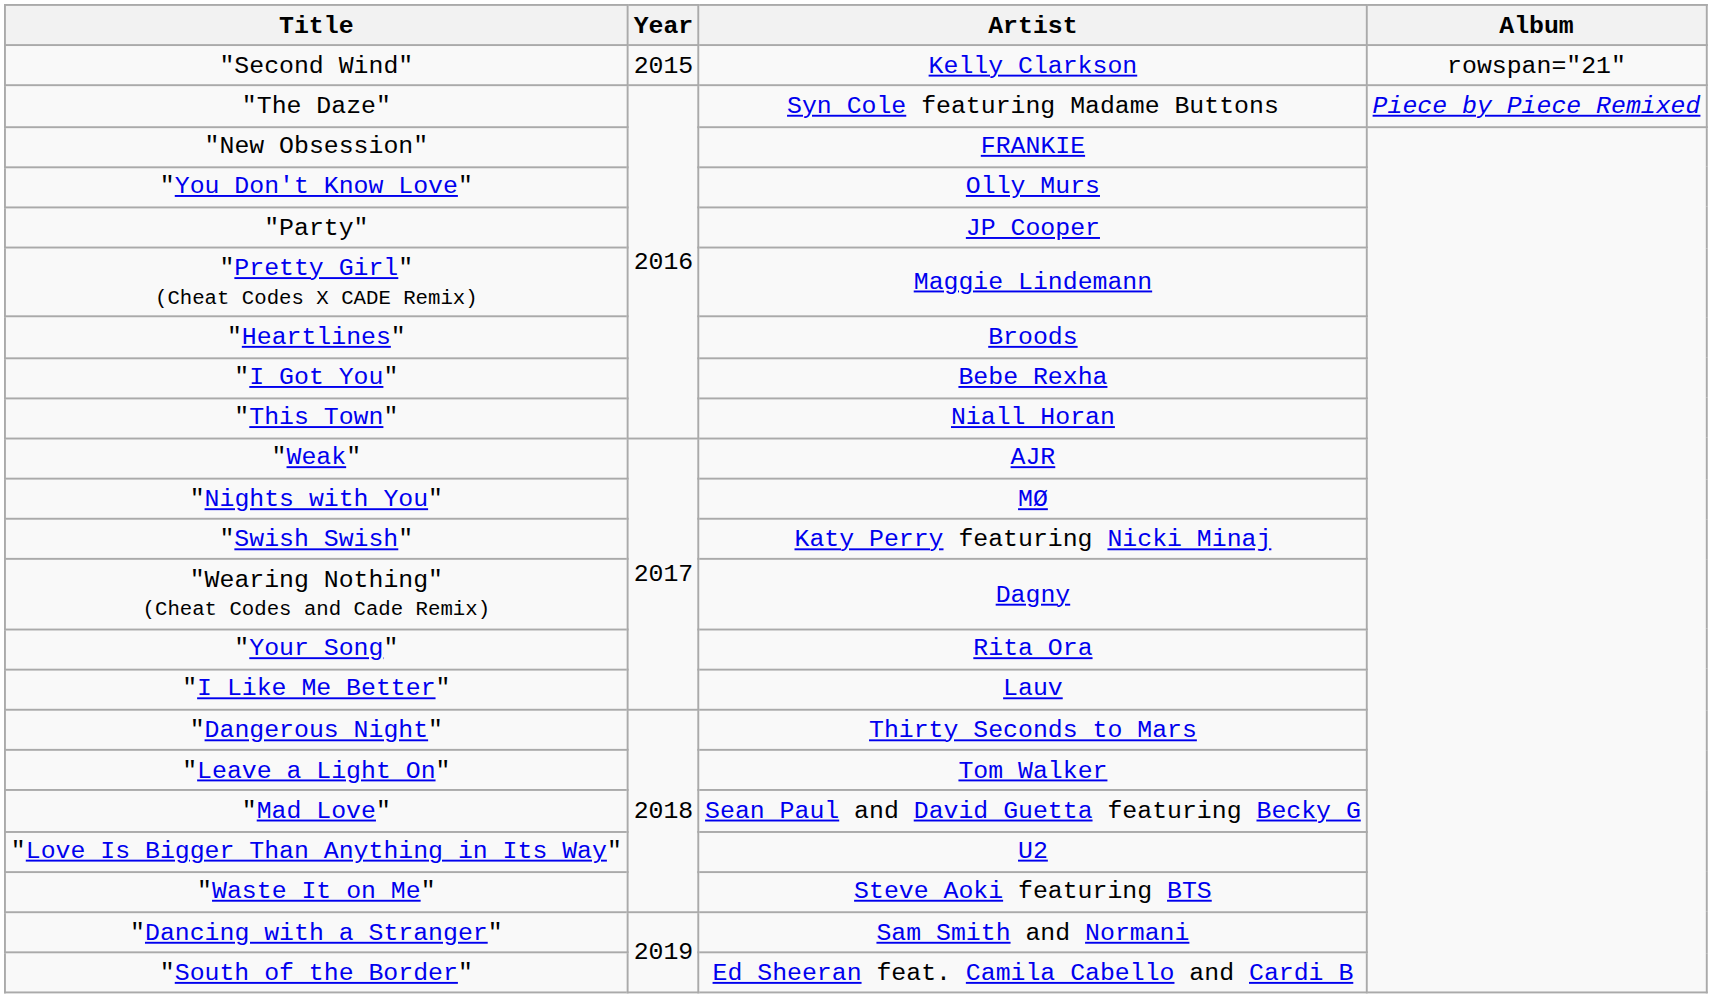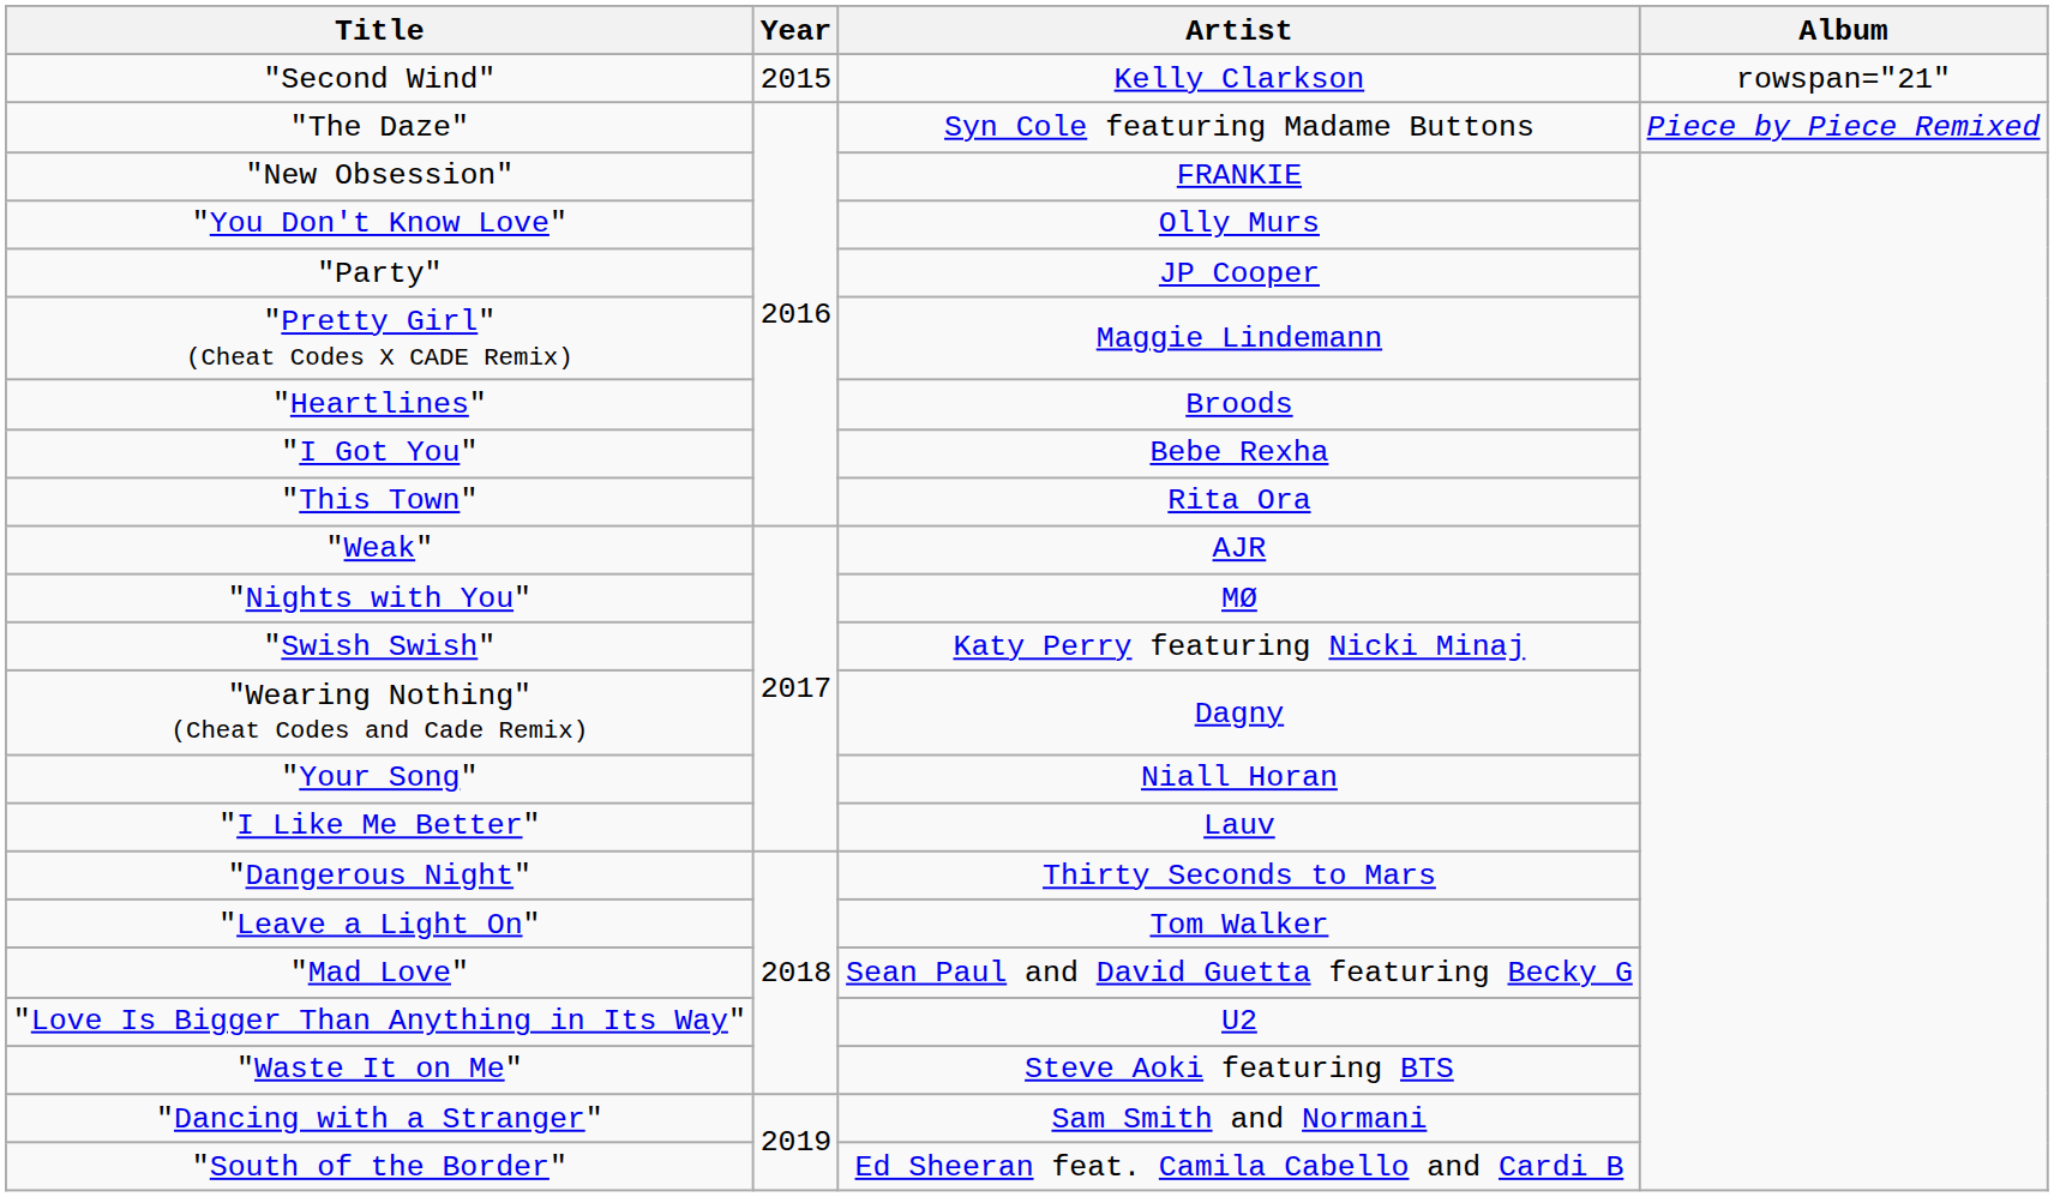"This Town" | Artist: Niall Horan -> Rita Ora
"Your Song" | Artist: Rita Ora -> Niall Horan
